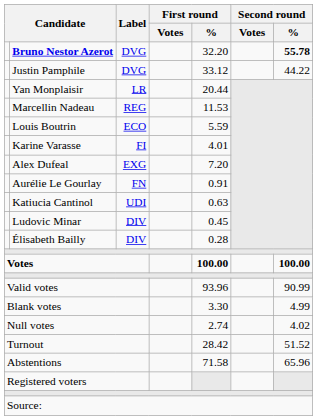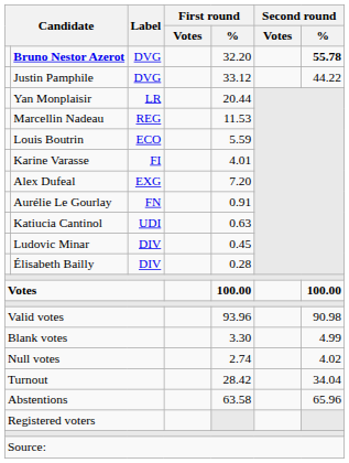Valid votes | Second round / %: 90.99 -> 90.98
Turnout | Second round / %: 51.52 -> 34.04
Abstentions | First round / %: 71.58 -> 63.58
